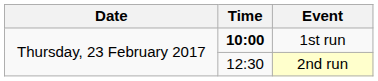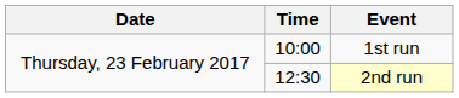1st run | Time: bold -> normal
